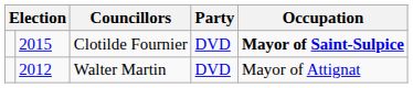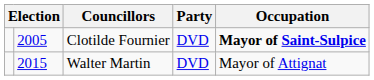Clotilde Fournier | column 2: 2015 -> 2005
Walter Martin | column 2: 2012 -> 2015
